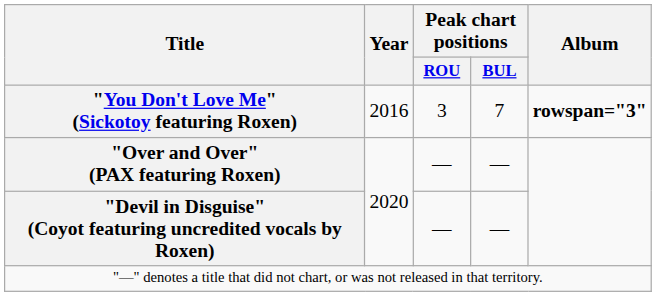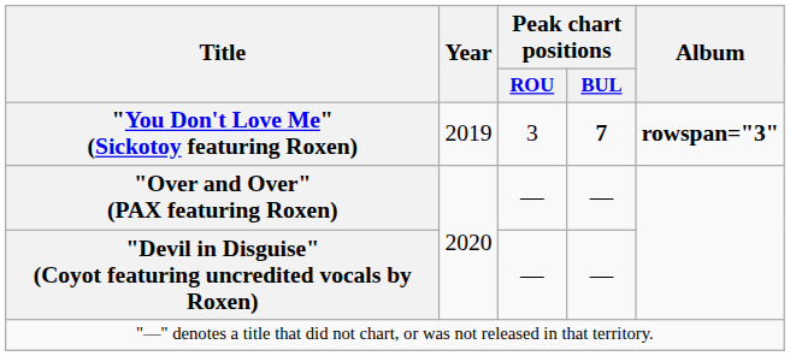"You Don't Love Me" (Sickotoy featuring Roxen) | Year: 2016 -> 2019
"You Don't Love Me" (Sickotoy featuring Roxen) | Peak chart positions / BUL: normal -> bold
